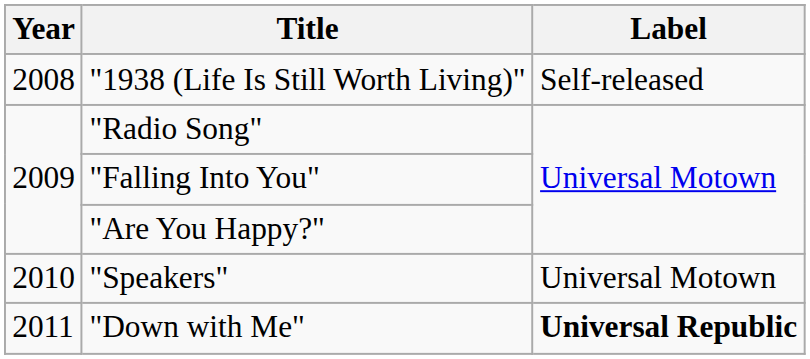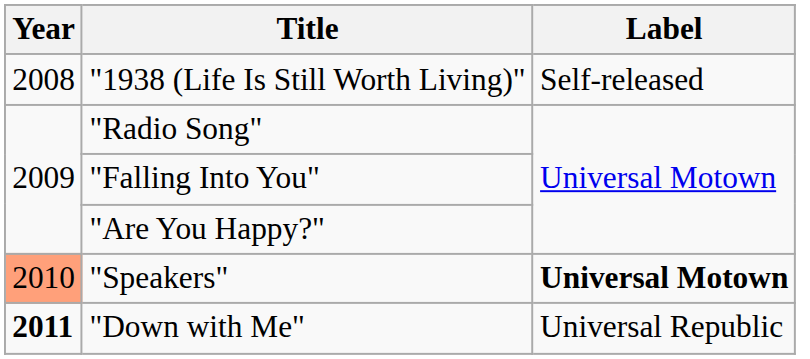"Speakers" | Year: no background -> lightsalmon background
"Speakers" | Label: normal -> bold
"Down with Me" | Year: normal -> bold
"Down with Me" | Label: bold -> normal
